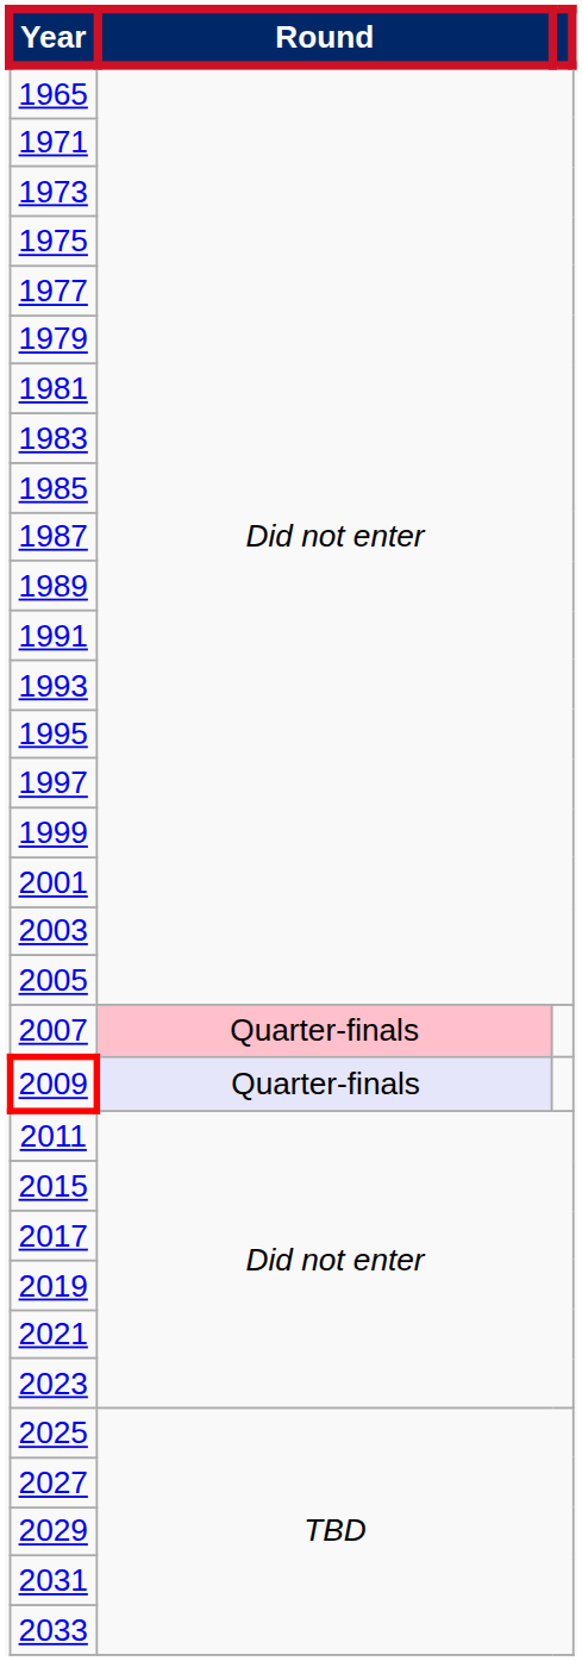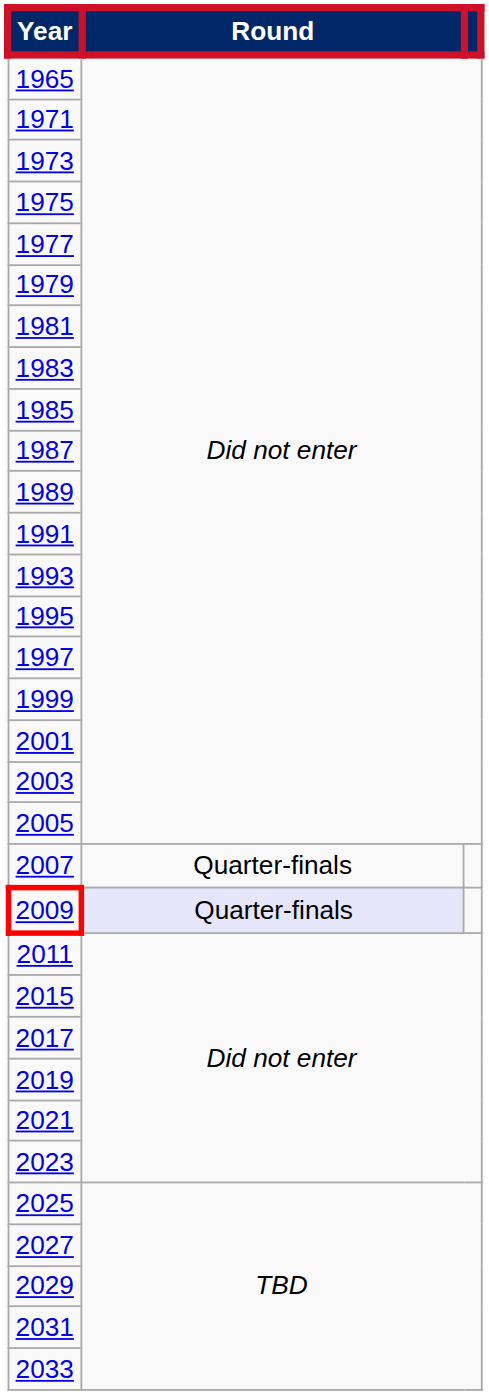2007 | Round: pink background -> no background
